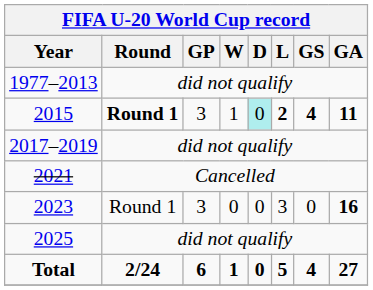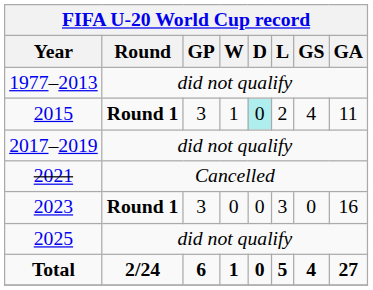2015 | L: bold -> normal
2015 | GS: bold -> normal
2015 | GA: bold -> normal
2023 | Round: normal -> bold
2023 | GA: bold -> normal
